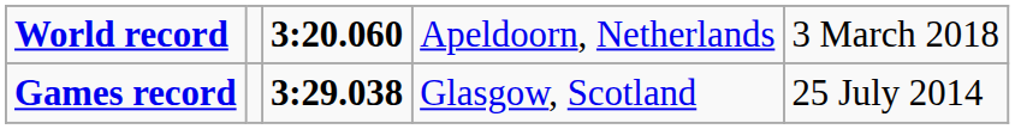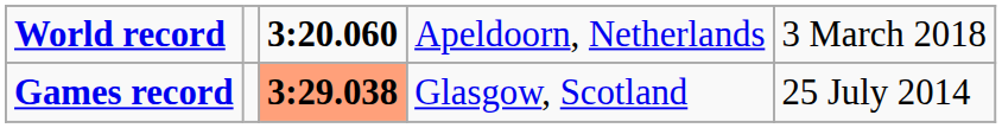Games record | column 3: no background -> lightsalmon background
